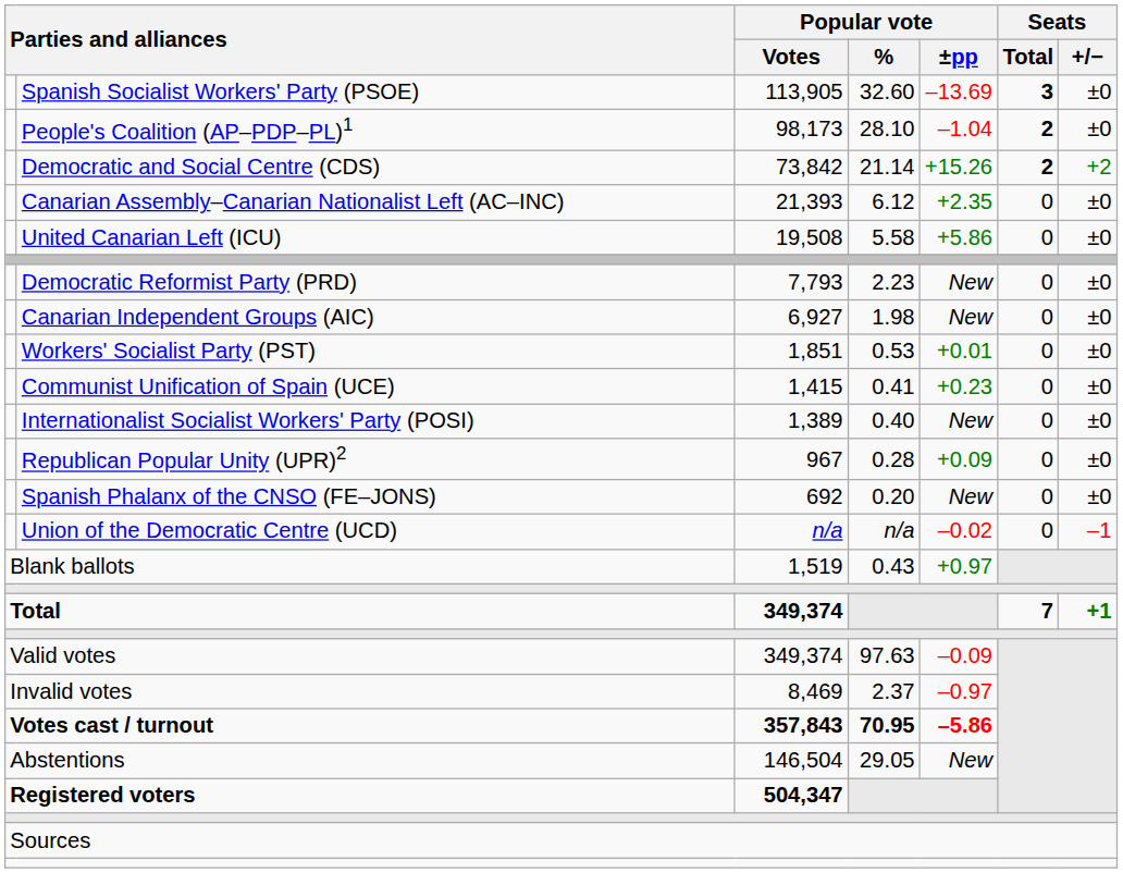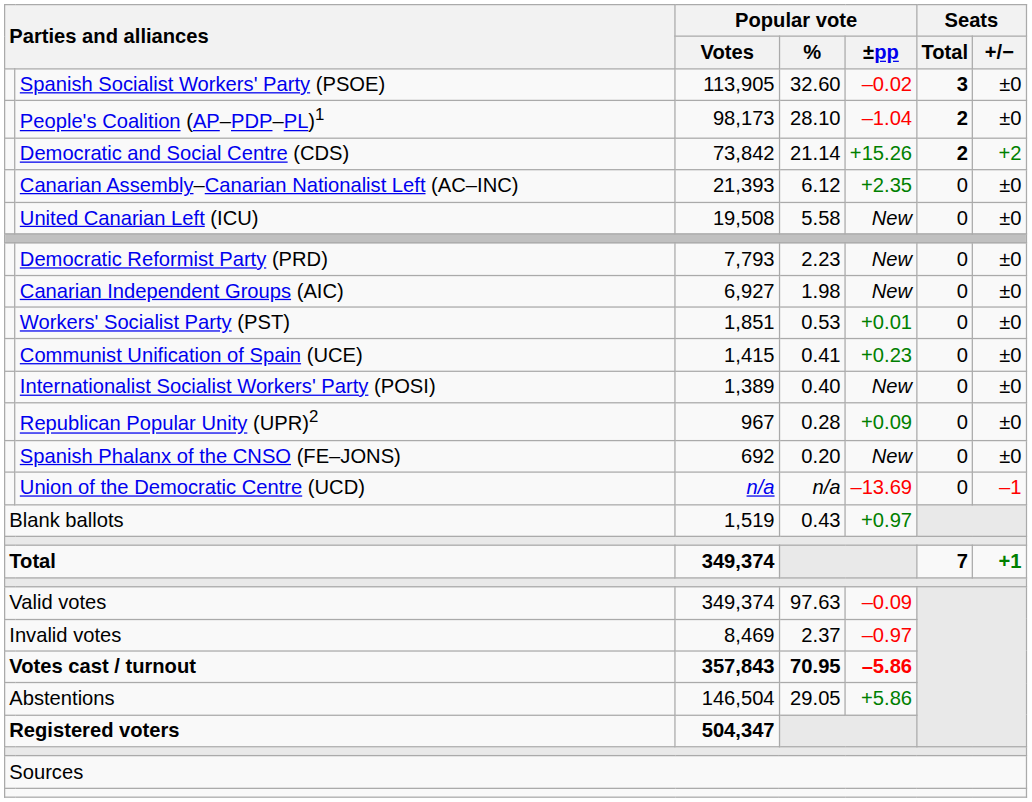Spanish Socialist Workers' Party (PSOE) | Popular vote / ±pp: –13.69 -> –0.02
United Canarian Left (ICU) | Popular vote / ±pp: +5.86 -> New
Union of the Democratic Centre (UCD) | Popular vote / ±pp: –0.02 -> –13.69
Abstentions | Popular vote / ±pp: New -> +5.86
